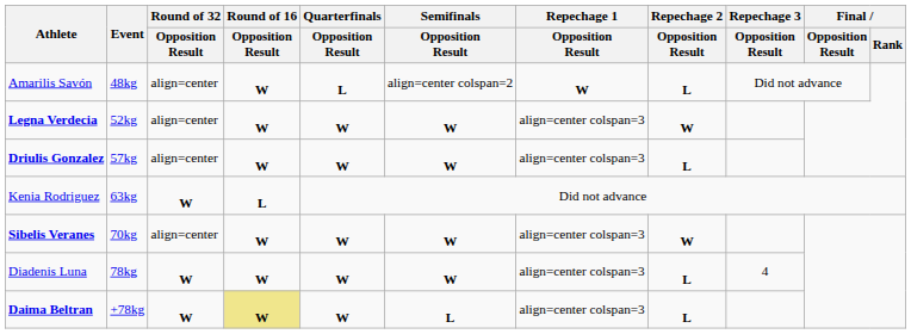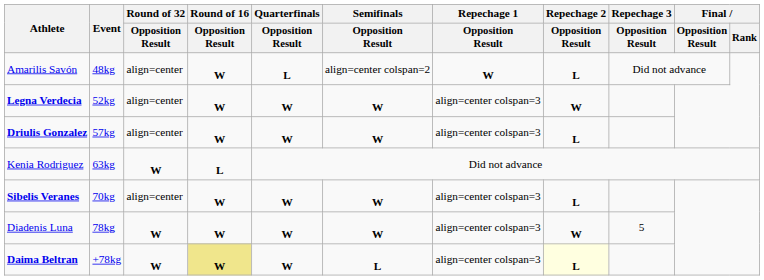Sibelis Veranes | Repechage 2 / Opposition Result: W -> L
Diadenis Luna | Repechage 2 / Opposition Result: L -> W
Diadenis Luna | Repechage 3 / Opposition Result: 4 -> 5
Daima Beltran | Repechage 2 / Opposition Result: no background -> lightyellow background
